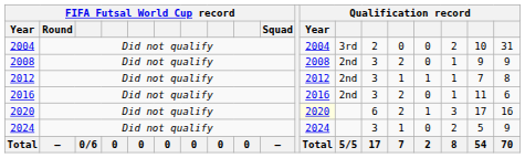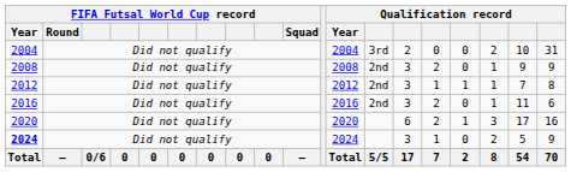row 7 | Qualification record / Year: lightyellow background -> no background
row 8 | FIFA Futsal World Cup record / Year: normal -> bold
